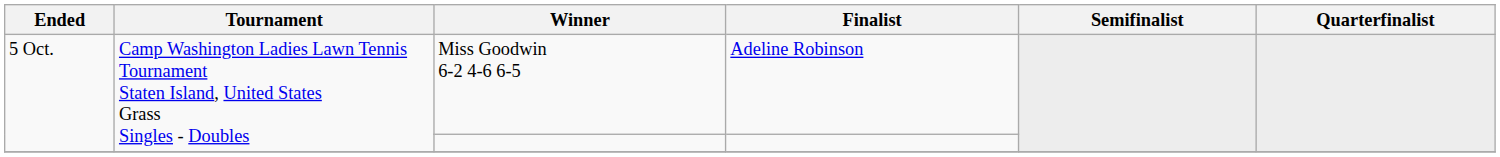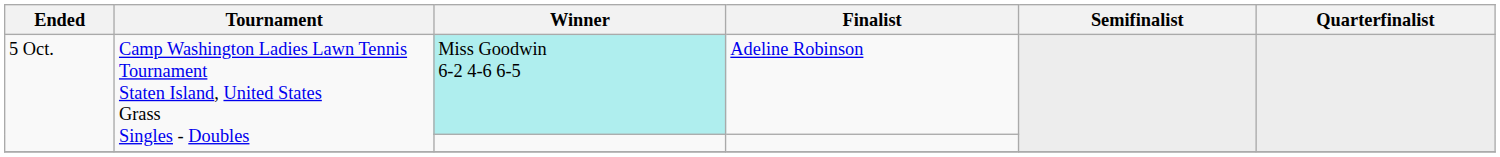Miss Goodwin 6-2 4-6 6-5 | Winner: no background -> paleturquoise background
